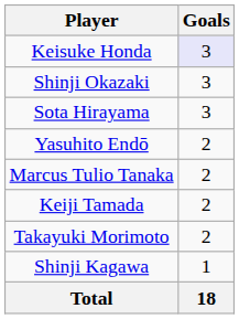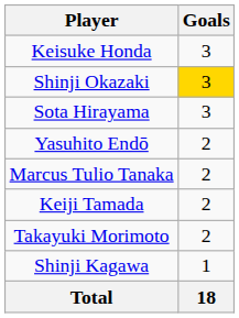Keisuke Honda | Goals: lavender background -> no background
Shinji Okazaki | Goals: no background -> gold background
